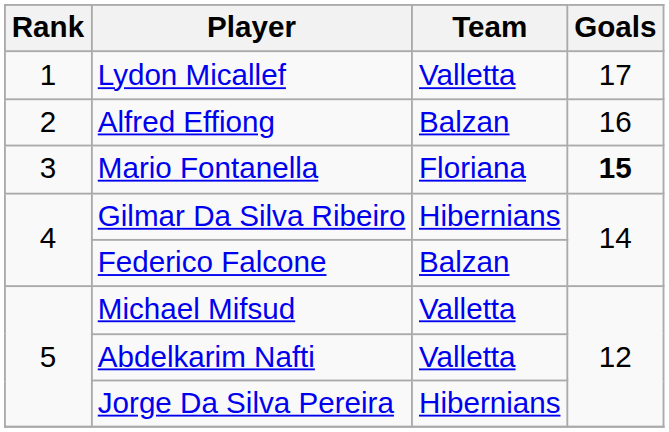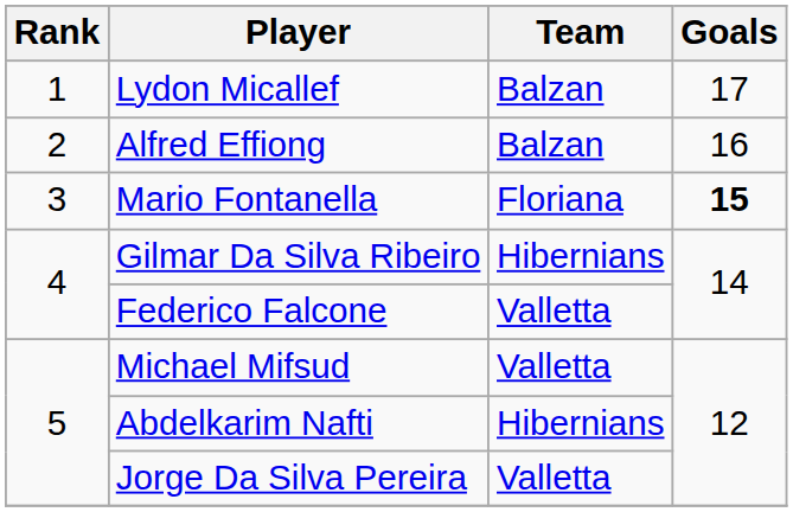Lydon Micallef | Team: Valletta -> Balzan
Federico Falcone | Team: Balzan -> Valletta
Abdelkarim Nafti | Team: Valletta -> Hibernians
Jorge Da Silva Pereira | Team: Hibernians -> Valletta
